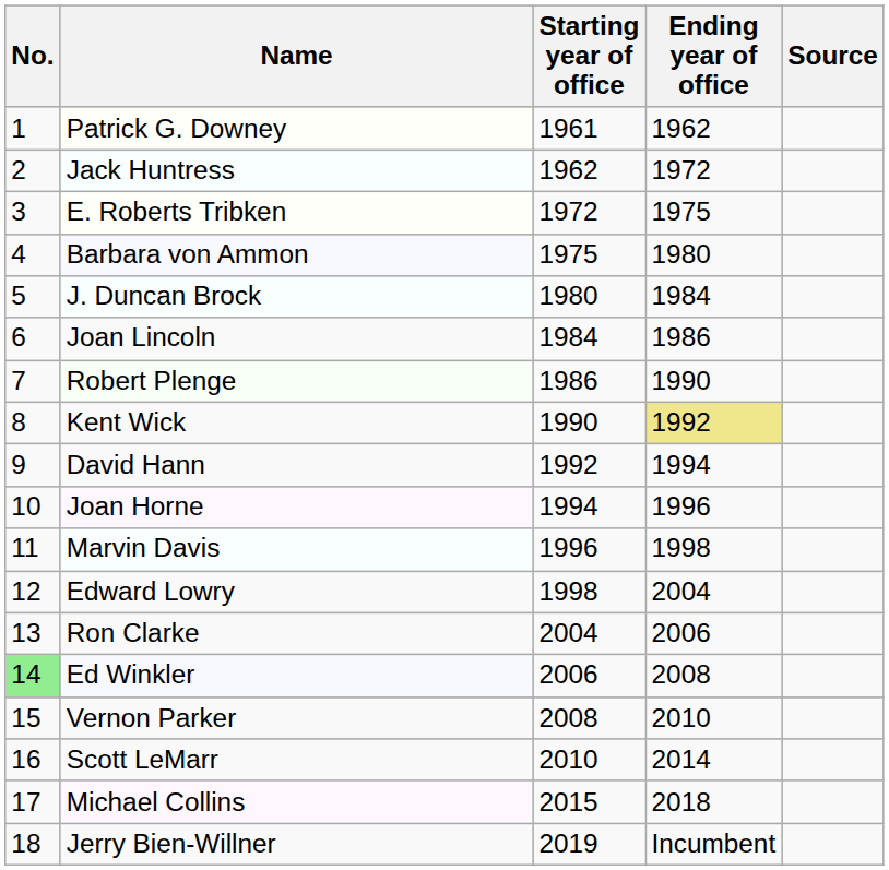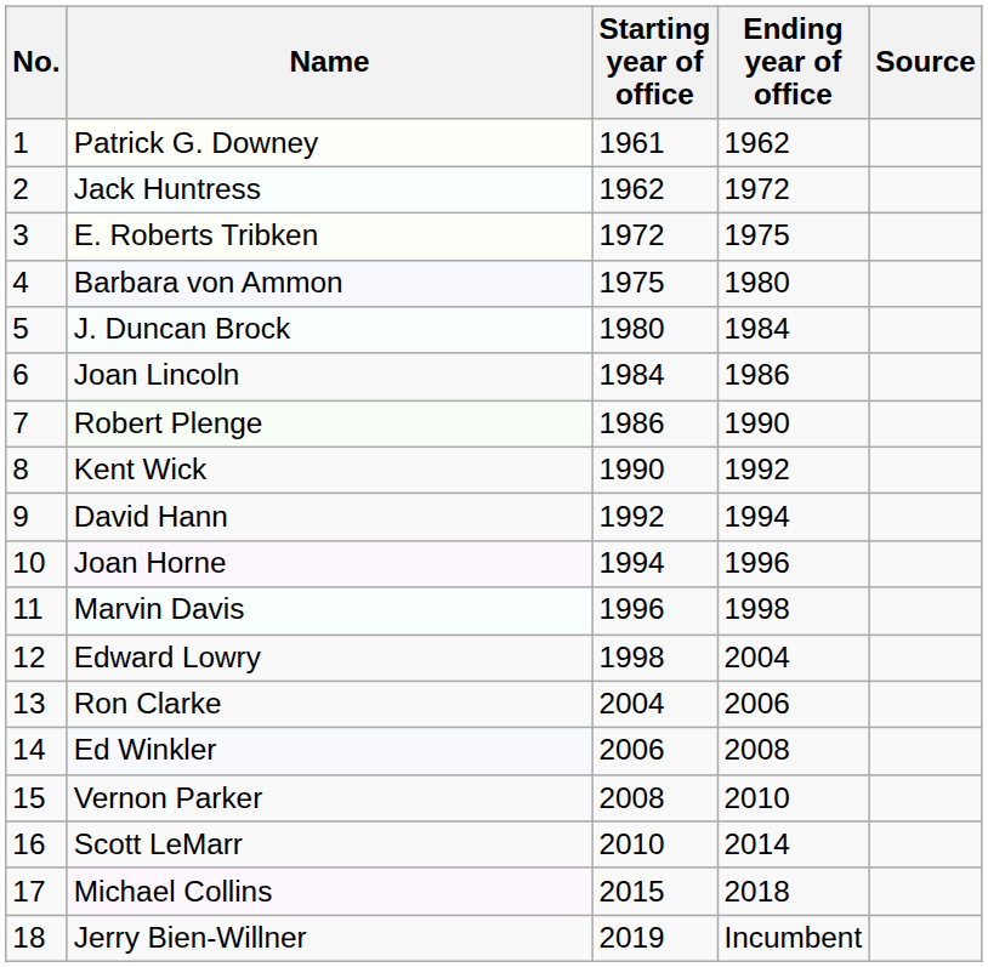Kent Wick | Ending year of office: khaki background -> no background
Ed Winkler | No.: lightgreen background -> no background
